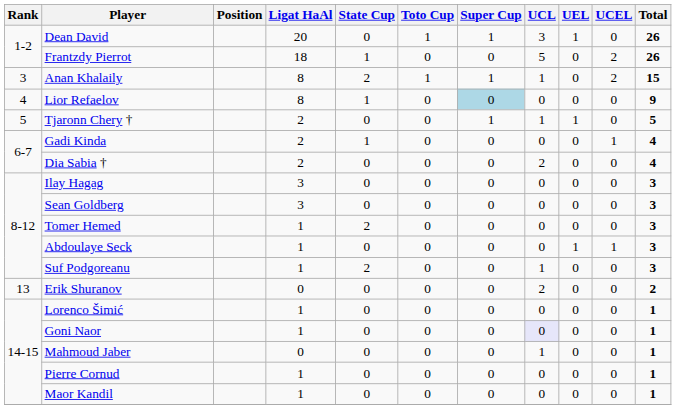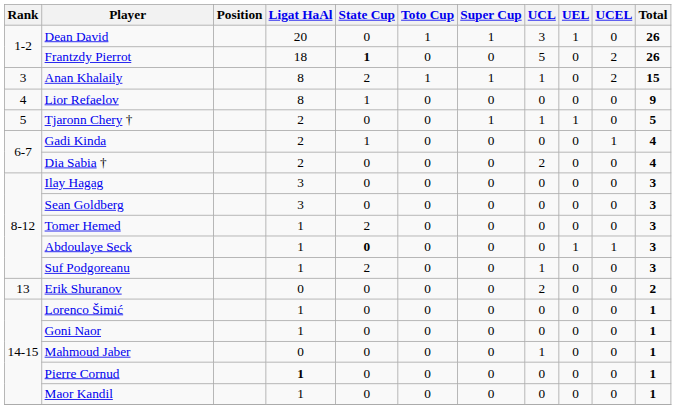Frantzdy Pierrot | State Cup: normal -> bold
Lior Refaelov | Super Cup: lightblue background -> no background
Abdoulaye Seck | State Cup: normal -> bold
Goni Naor | UCL: lavender background -> no background
Pierre Cornud | Ligat HaAl: normal -> bold
